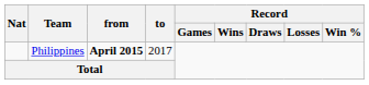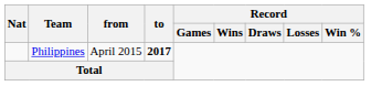Philippines | from: bold -> normal
Philippines | to: normal -> bold
